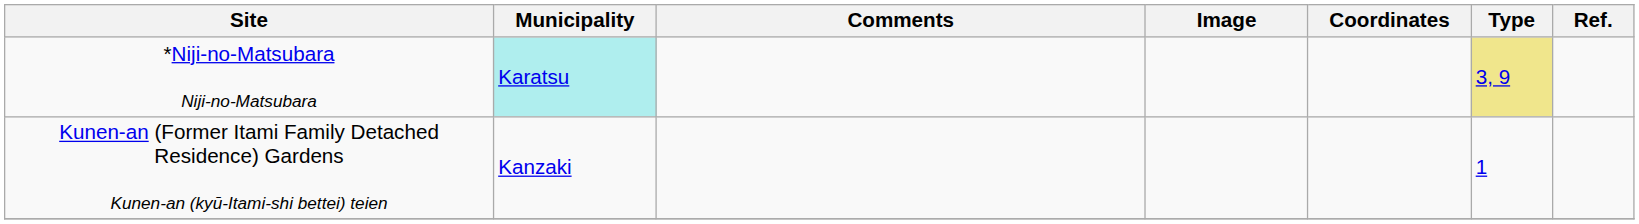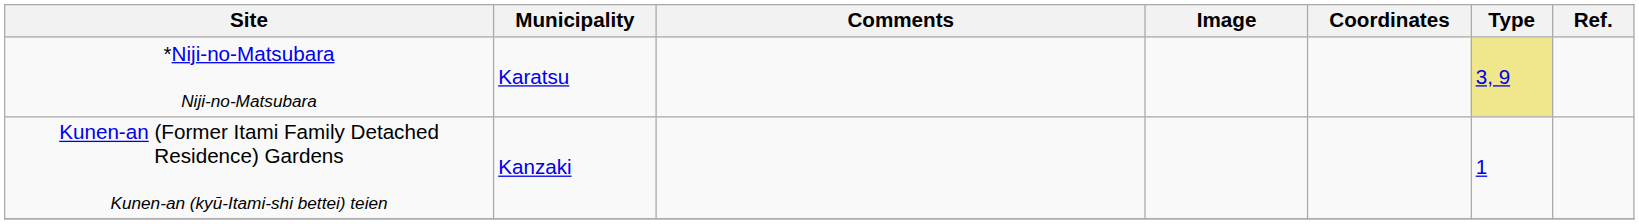*Niji-no-Matsubara Niji-no-Matsubara | Municipality: paleturquoise background -> no background
